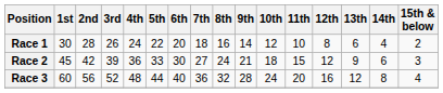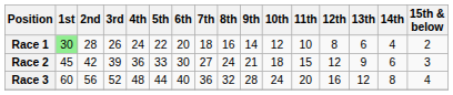Race 1 | 1st: no background -> lightgreen background
